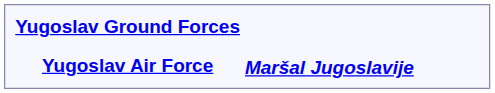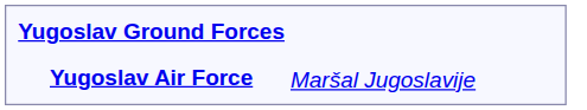Yugoslav Air Force / Maršal Jugoslavije | column 2: bold -> normal
